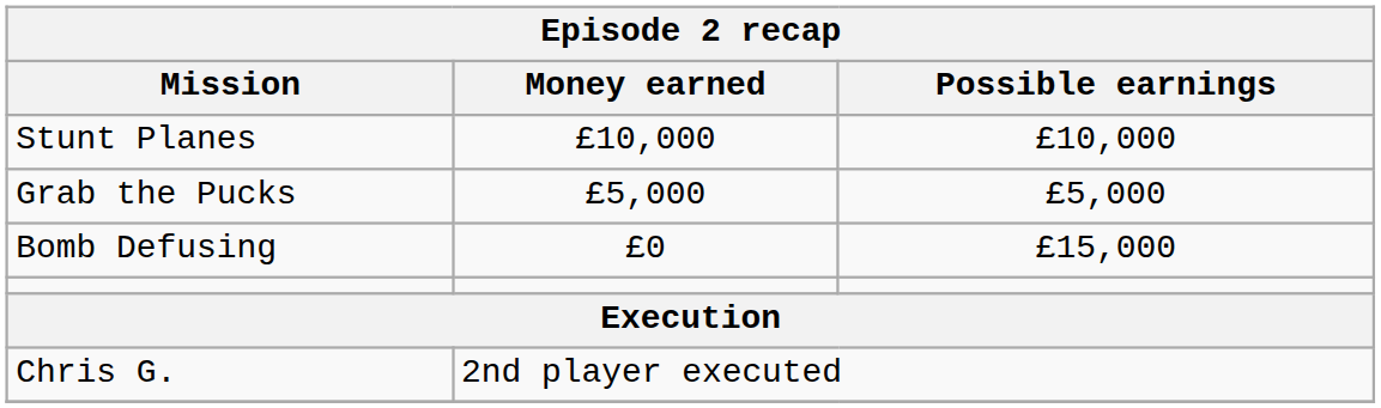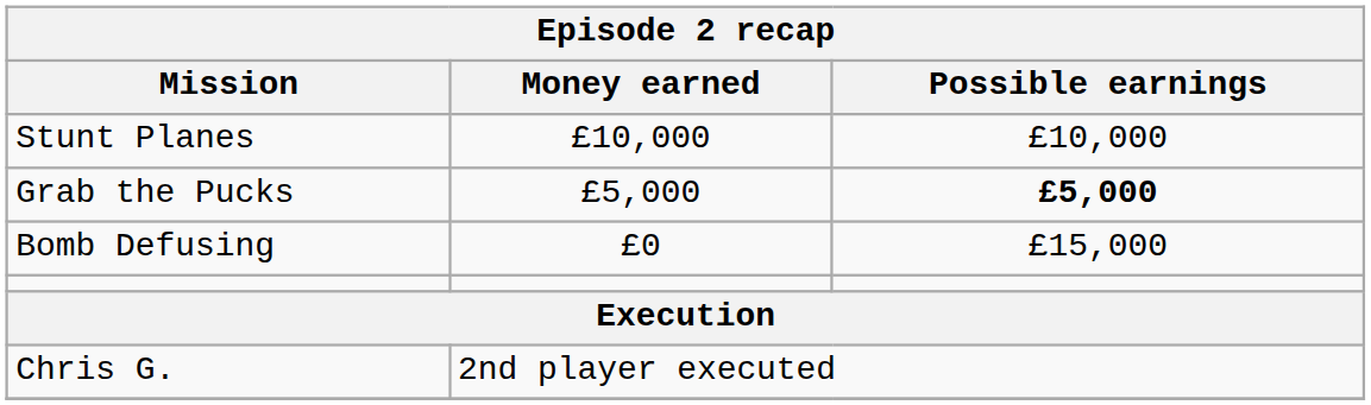Grab the Pucks | Possible earnings: normal -> bold
